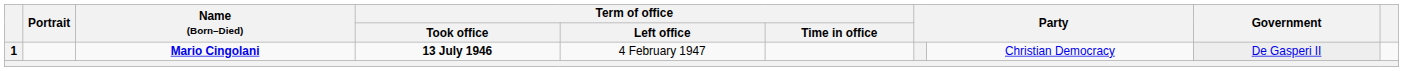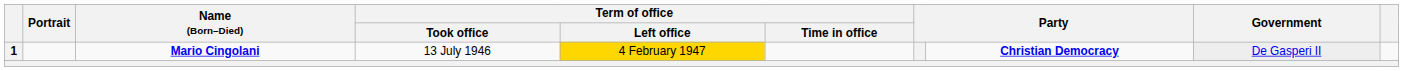1 | Term of office / Took office: bold -> normal
1 | Term of office / Left office: no background -> gold background
1 | column 8: normal -> bold
